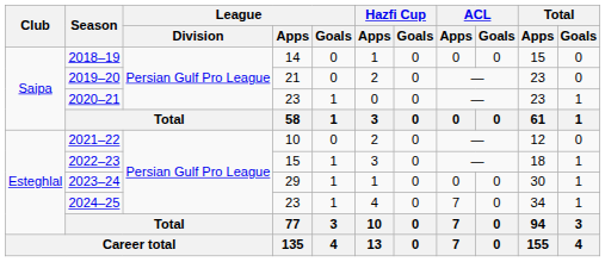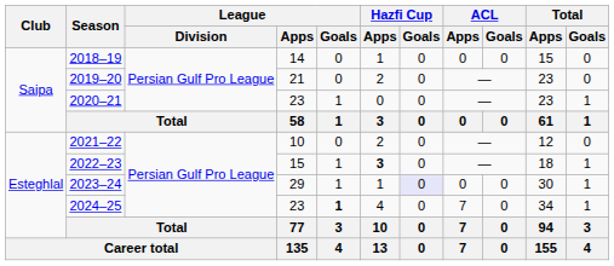2022–23 | Hazfi Cup / Apps: normal -> bold
2023–24 | Hazfi Cup / Goals: no background -> lavender background
2024–25 | League / Goals: normal -> bold
